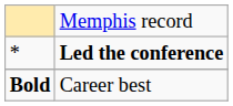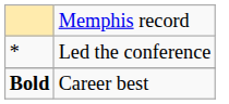* | column 2: bold -> normal
